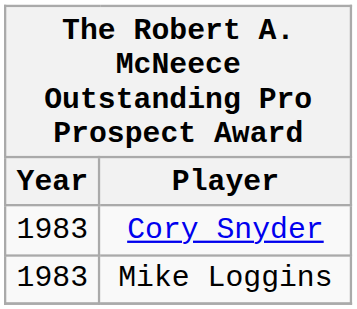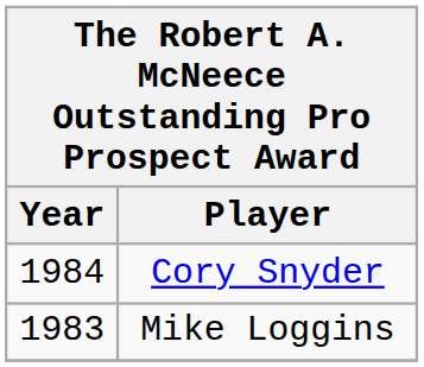Cory Snyder | Year: 1983 -> 1984
